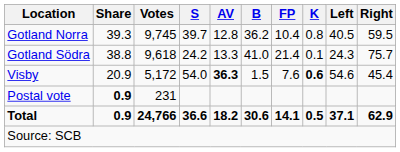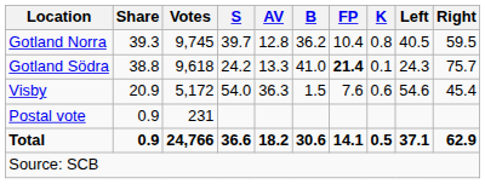Gotland Södra | FP: normal -> bold
Visby | AV: bold -> normal
Visby | K: bold -> normal
Postal vote | Share: bold -> normal
